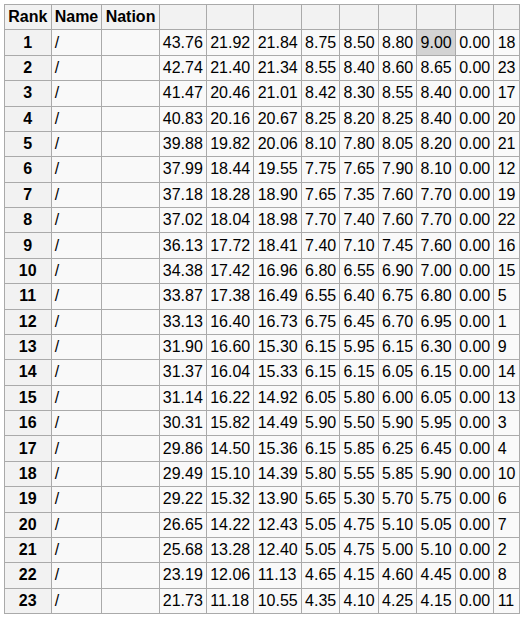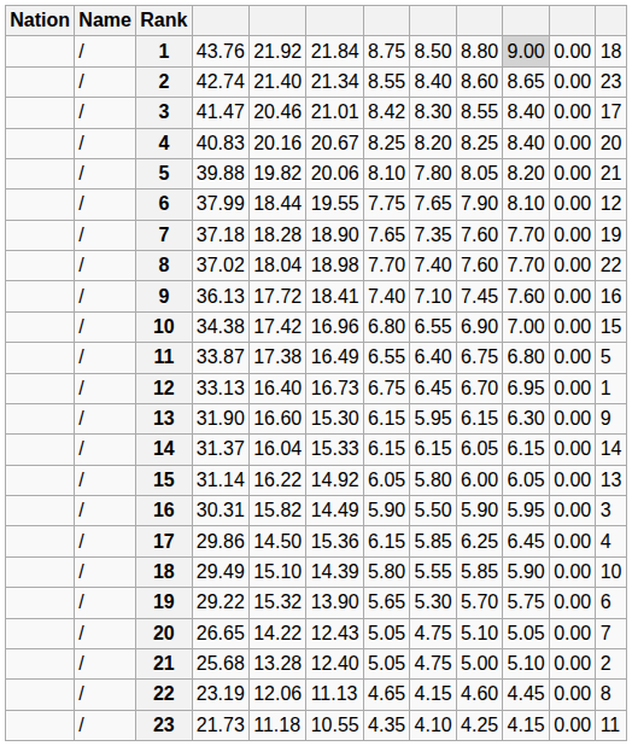columns swapped: Rank <-> Nation
